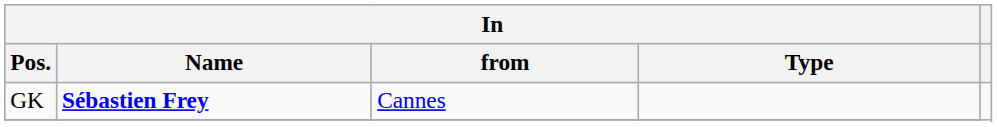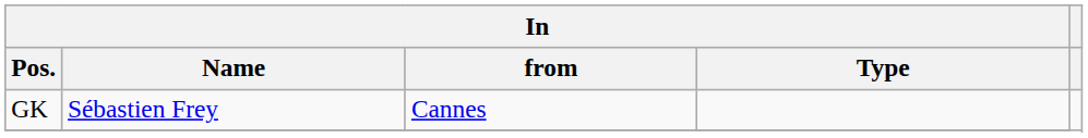GK | In / Name: bold -> normal
